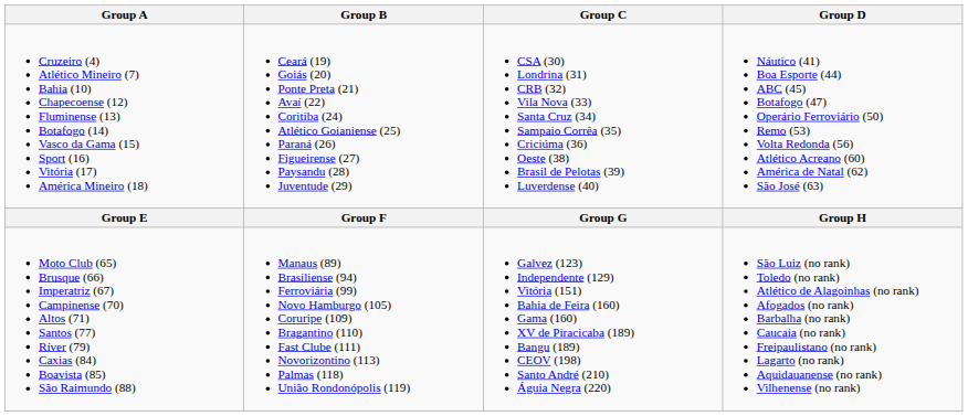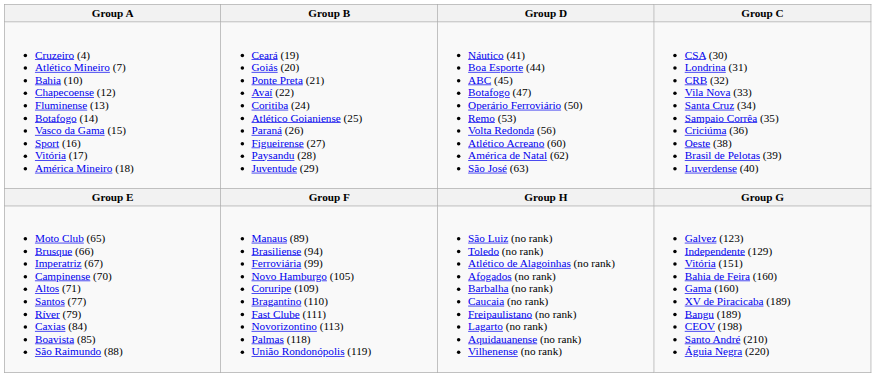columns swapped: Group C <-> Group D
